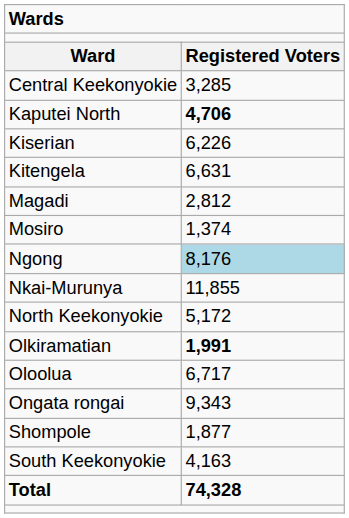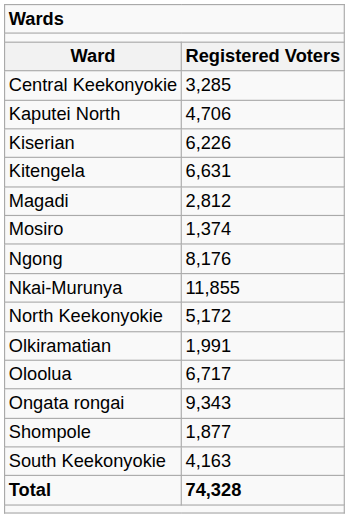row 5 | column 2: bold -> normal
row 10 | column 2: lightblue background -> no background
row 13 | column 2: bold -> normal
